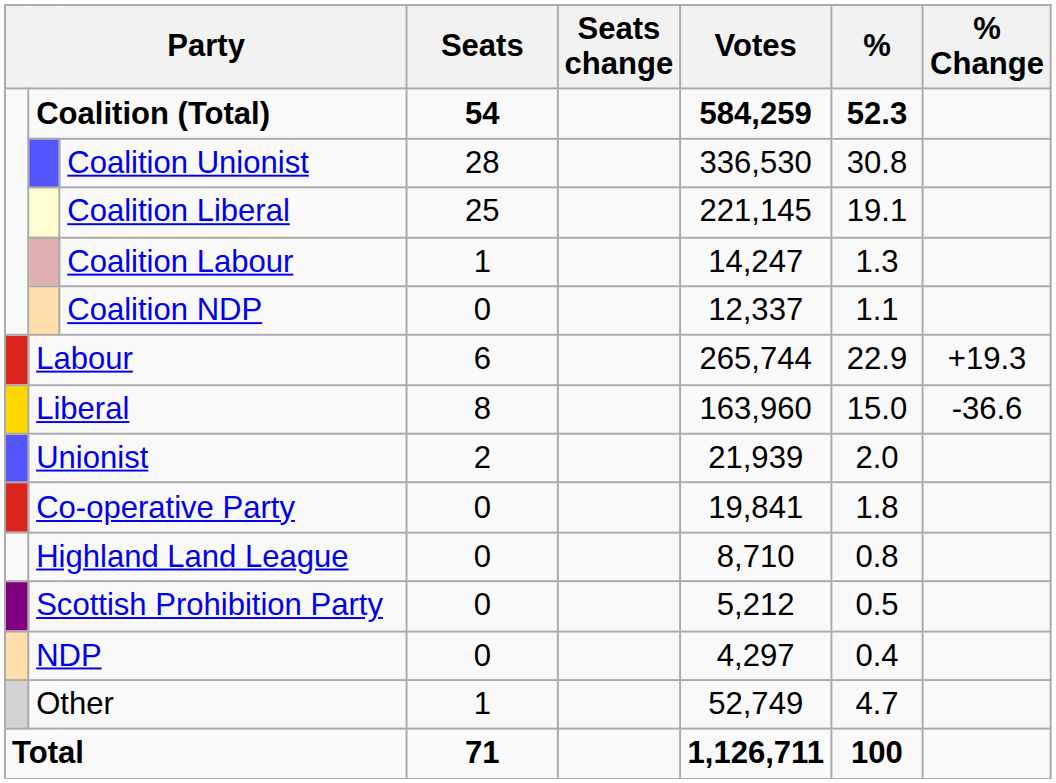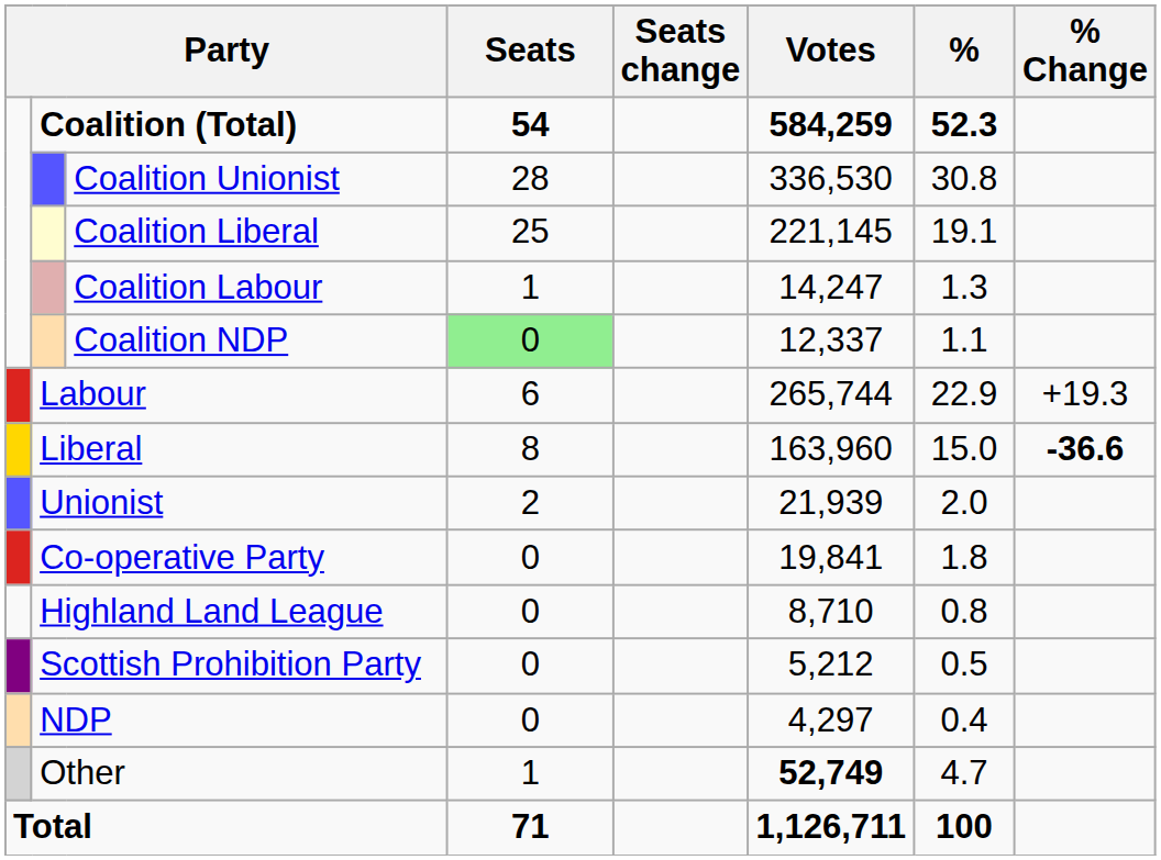Coalition NDP | Seats: no background -> lightgreen background
Liberal | % Change: normal -> bold
Other | Votes: normal -> bold
